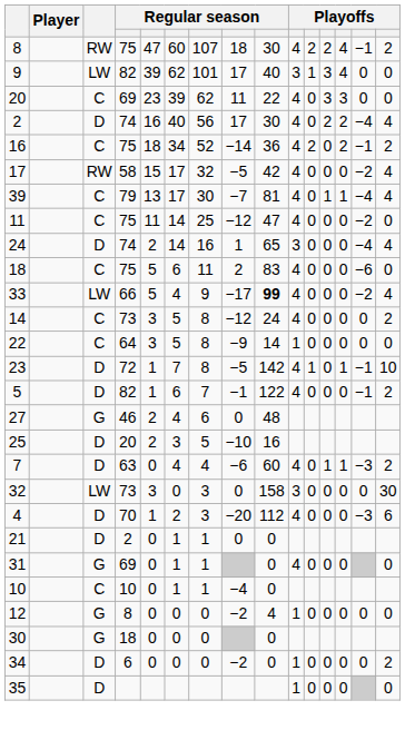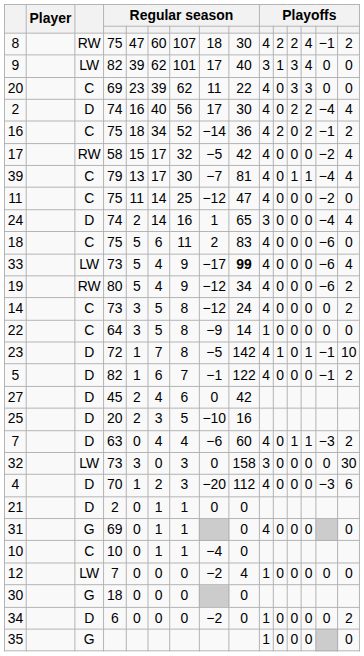33 | column 4: 66 -> 73
33 | column 14: −2 -> −6
+ row: 19 | RW | 80 | 5 | 4 | 9 | −12 | 34 | 4 | 0 | 0 | 0 | −6 | 2
27 | column 3: G -> D
27 | column 4: 46 -> 45
27 | column 9: 48 -> 42
12 | column 3: G -> LW
12 | column 4: 8 -> 7
35 | column 3: D -> G
